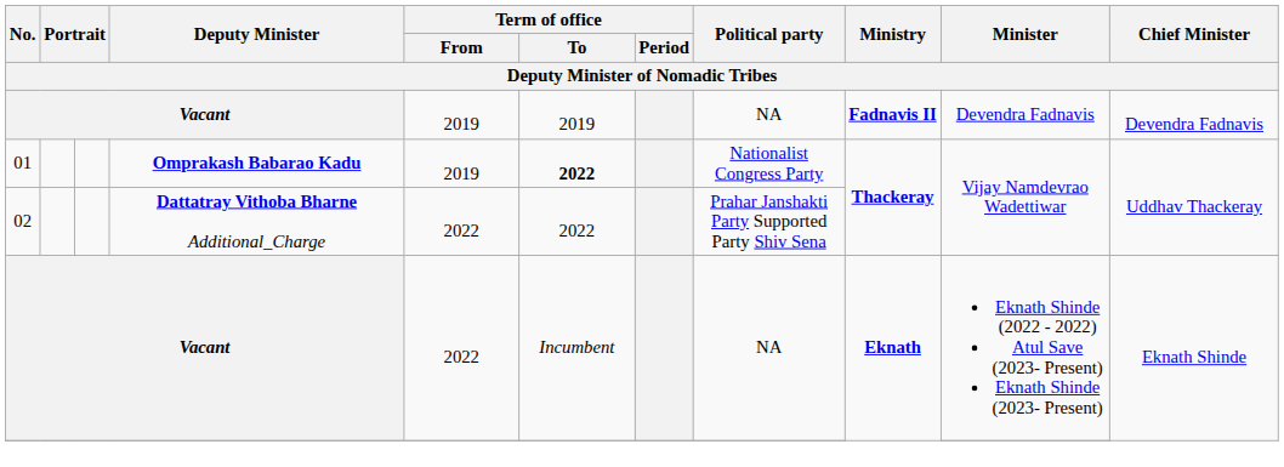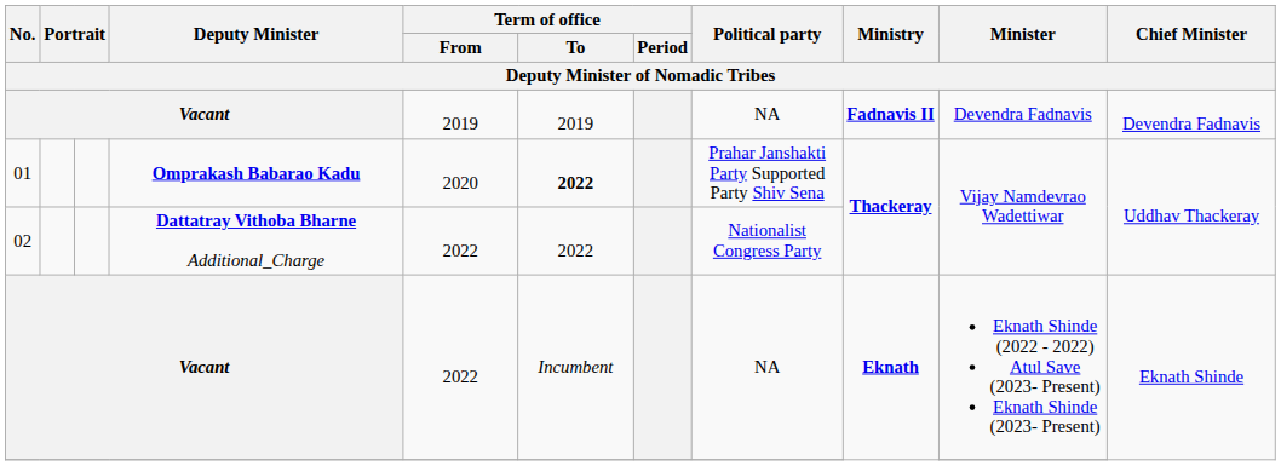01 | Term of office / From: 2019 -> 2020
01 | Political party: Nationalist Congress Party -> Prahar Janshakti Party Supported Party Shiv Sena
02 | Political party: Prahar Janshakti Party Supported Party Shiv Sena -> Nationalist Congress Party
